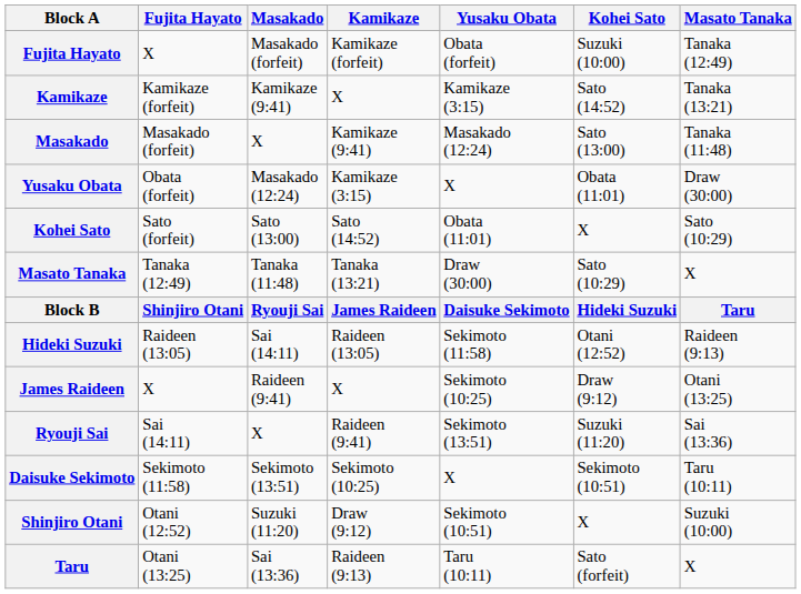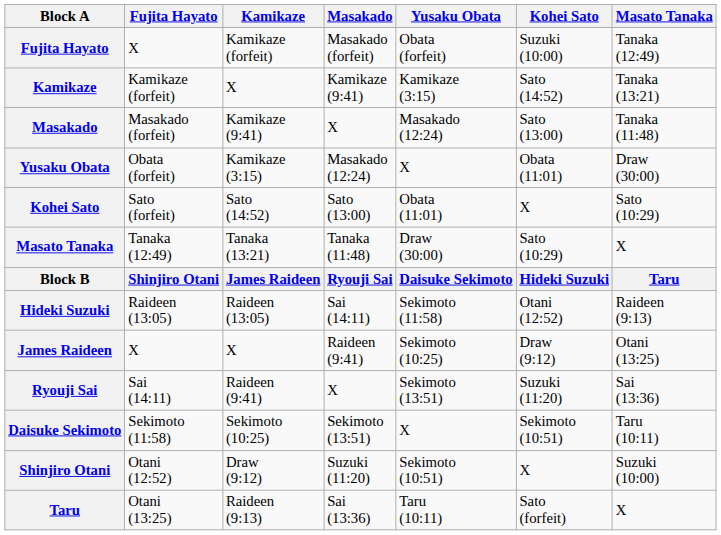columns swapped: Kamikaze <-> Masakado
